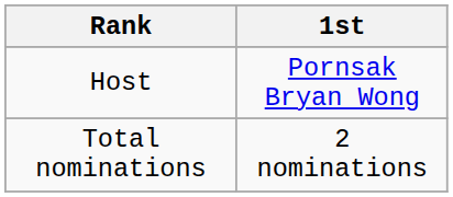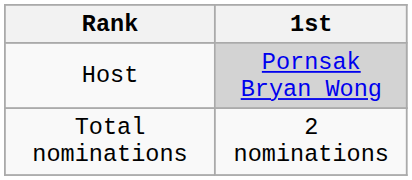Host | 1st: no background -> lightgrey background
